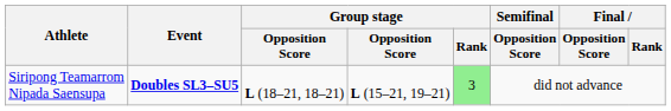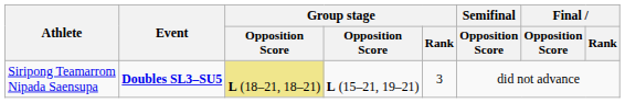Siripong Teamarrom Nipada Saensupa | column 3: no background -> khaki background
Siripong Teamarrom Nipada Saensupa | Group stage / Rank: lightgreen background -> no background
